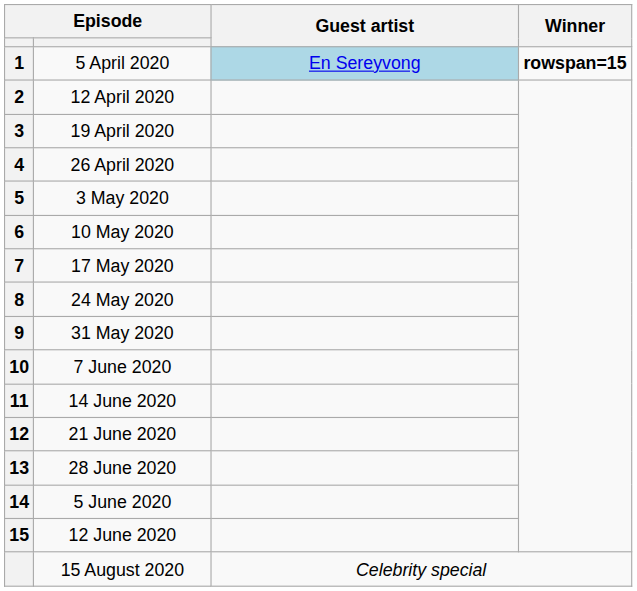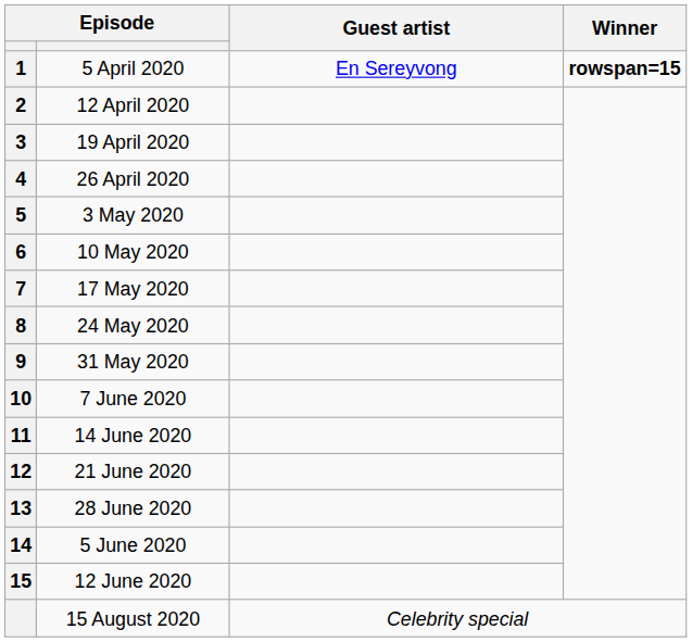5 April 2020 | Guest artist: lightblue background -> no background
